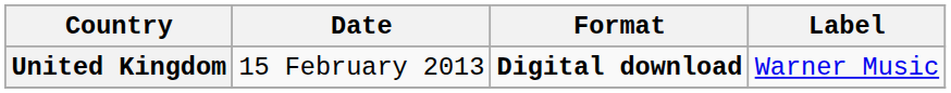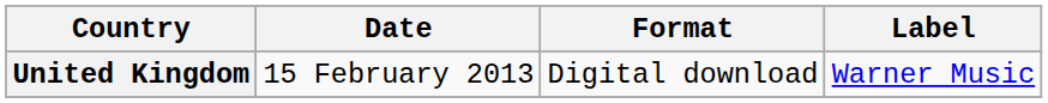United Kingdom | Format: bold -> normal
